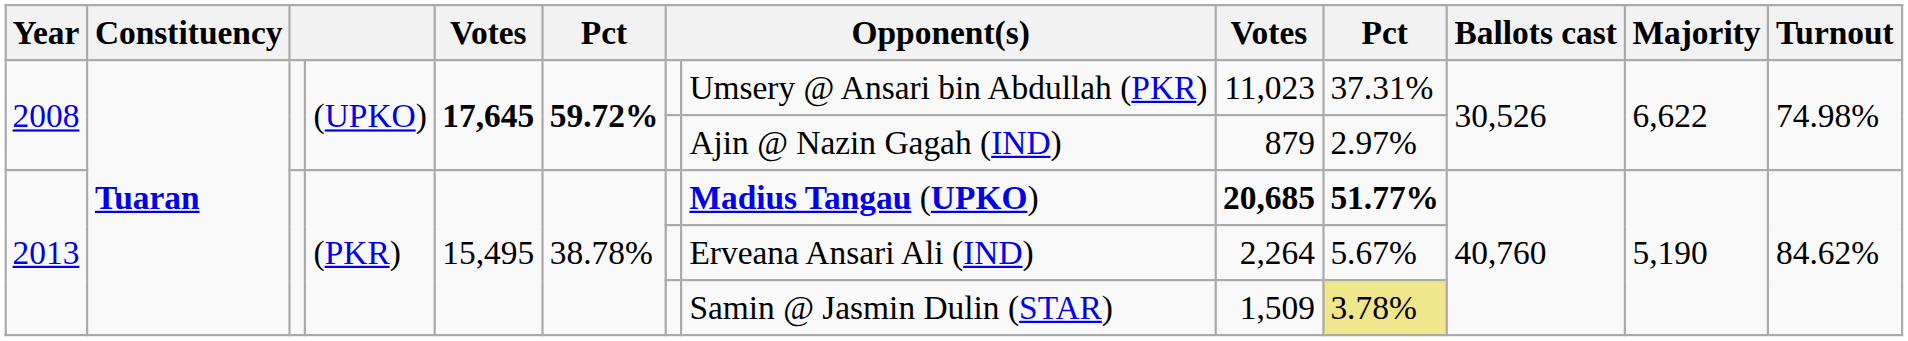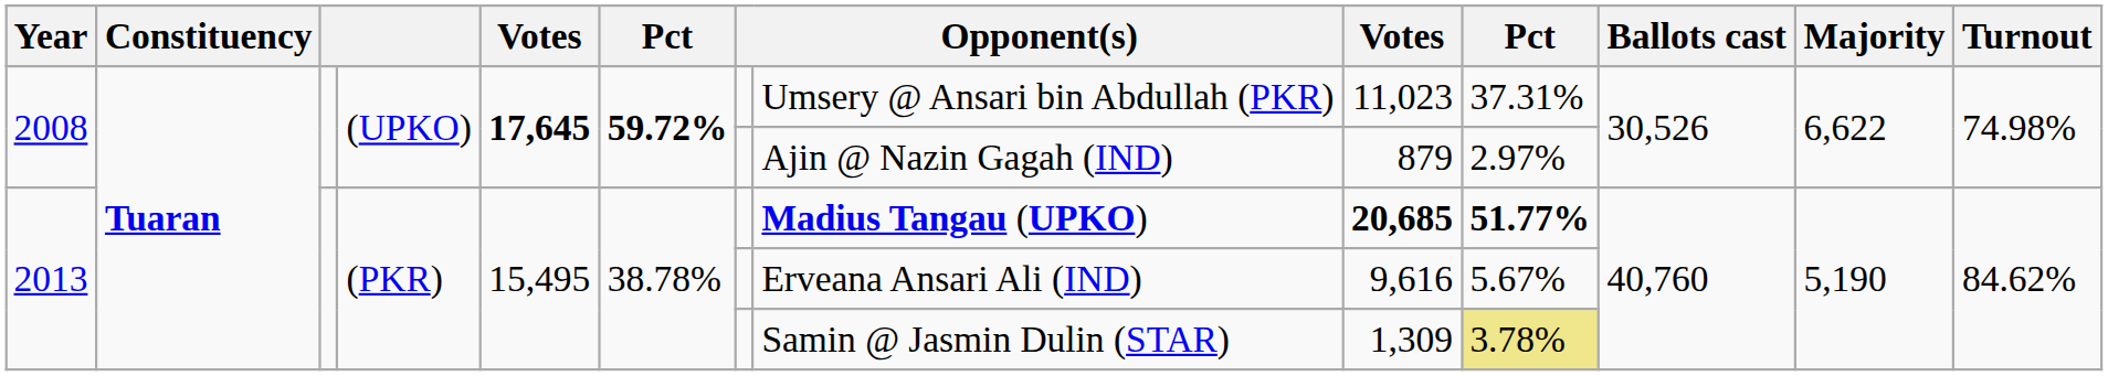row 5 | column 9: 2,264 -> 9,616
row 6 | column 9: 1,509 -> 1,309
